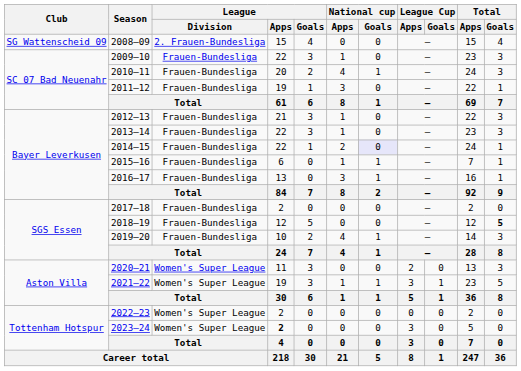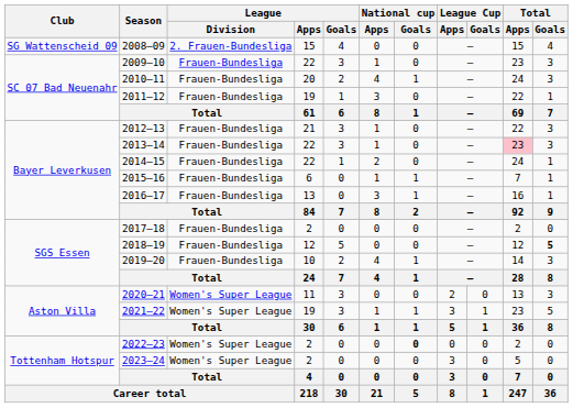2013–14 | Total / Apps: no background -> pink background
2014–15 | National cup / Goals: lavender background -> no background
2022–23 | National cup / Goals: normal -> bold
2023–24 | League / Apps: bold -> normal
